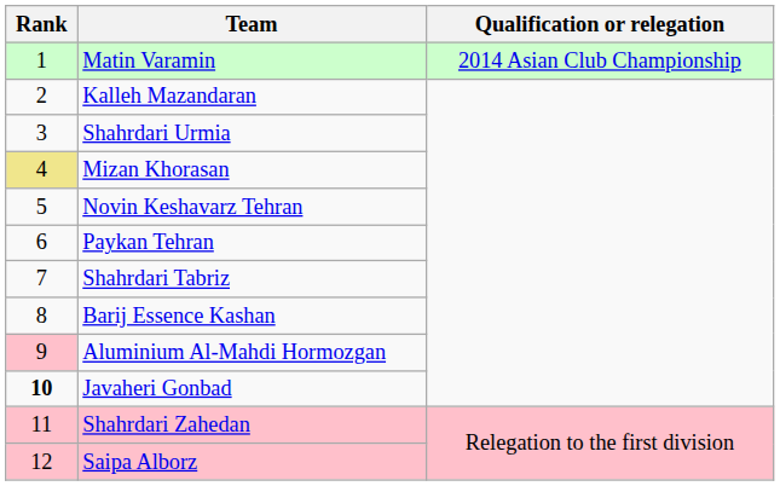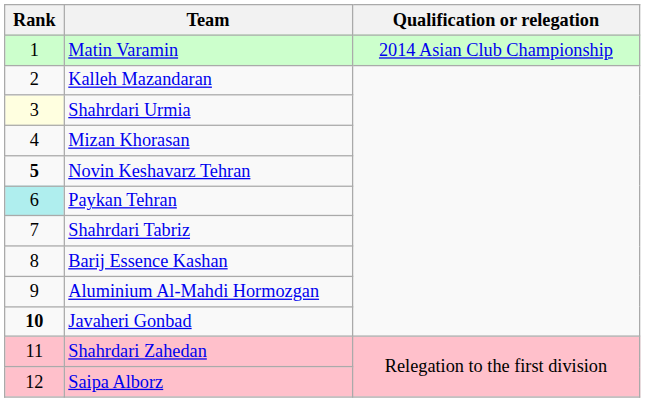Shahrdari Urmia | Rank: no background -> lightyellow background
Mizan Khorasan | Rank: khaki background -> no background
Novin Keshavarz Tehran | Rank: normal -> bold
Paykan Tehran | Rank: no background -> paleturquoise background
Aluminium Al-Mahdi Hormozgan | Rank: pink background -> no background
